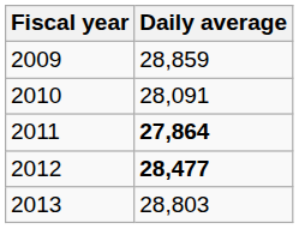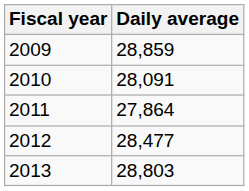2011 | Daily average: bold -> normal
2012 | Daily average: bold -> normal
